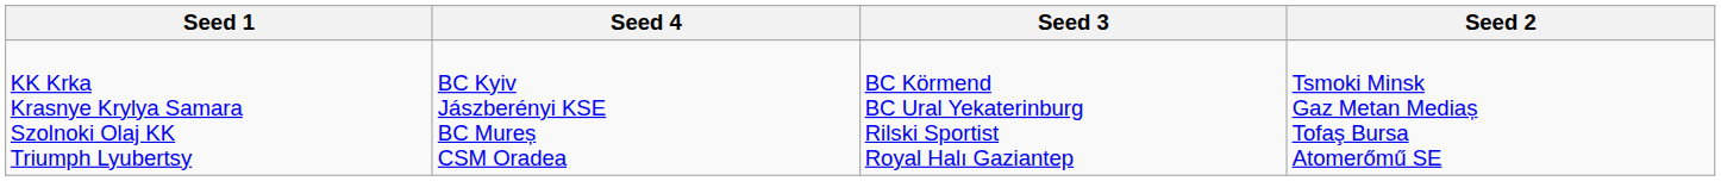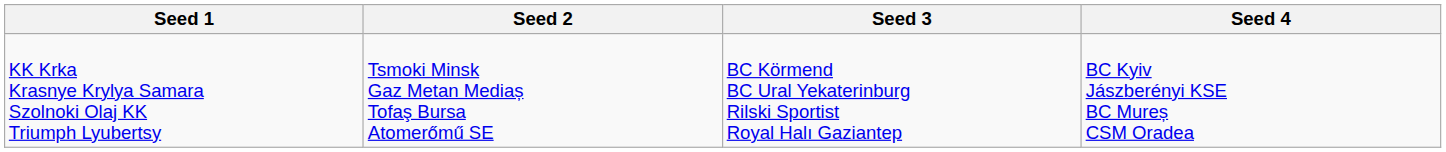columns swapped: Seed 2 <-> Seed 4
